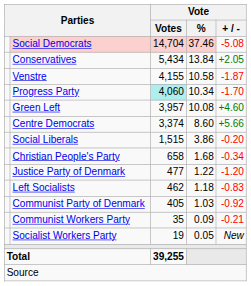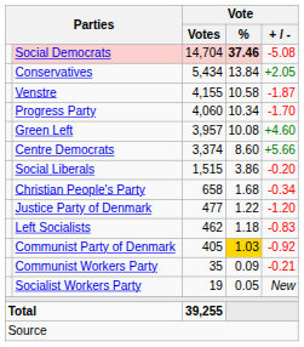Social Democrats | Vote / %: normal -> bold
Progress Party | Vote / Votes: paleturquoise background -> no background
Communist Party of Denmark | Vote / %: no background -> gold background
